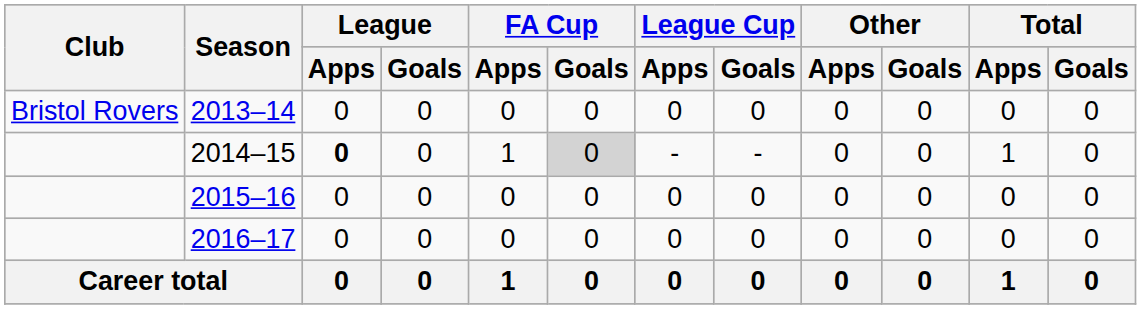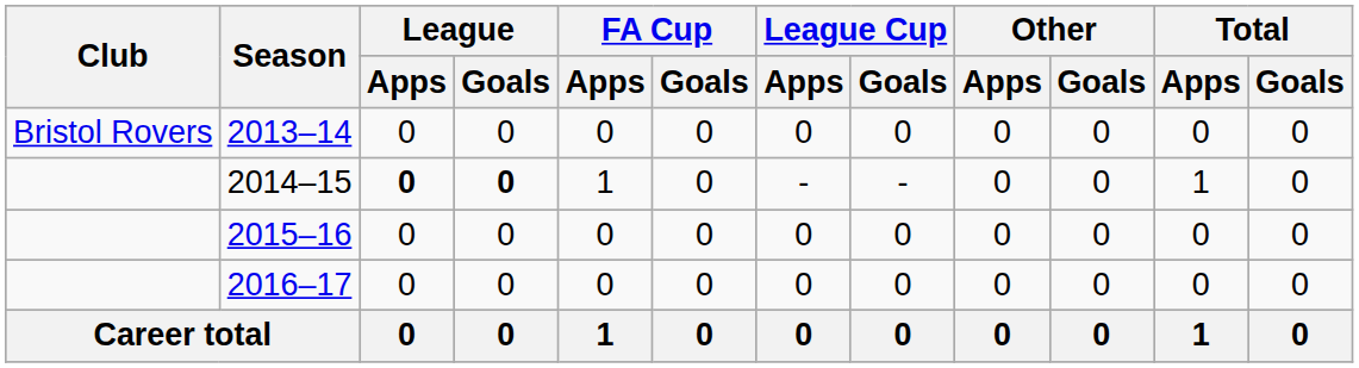2014–15 | League / Goals: normal -> bold
2014–15 | FA Cup / Goals: lightgrey background -> no background
